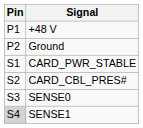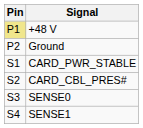+48 V | Pin: no background -> khaki background
SENSE1 | Pin: lightgrey background -> no background
